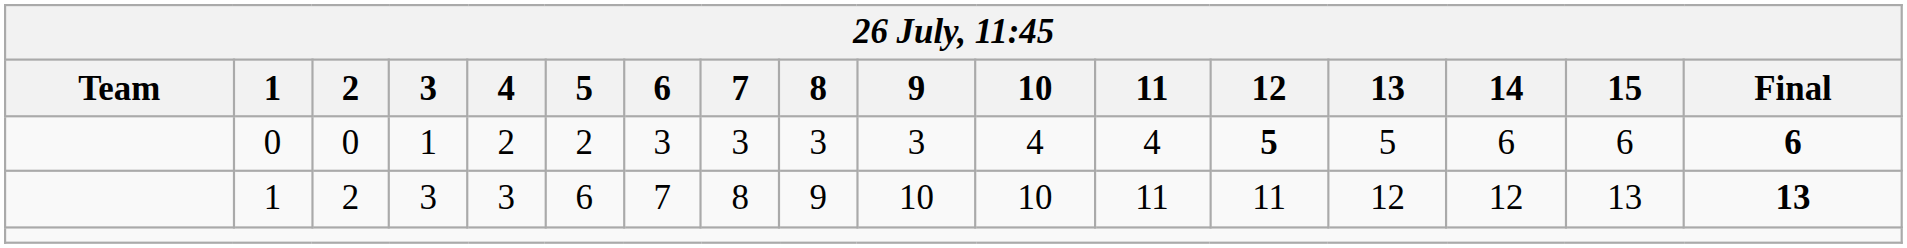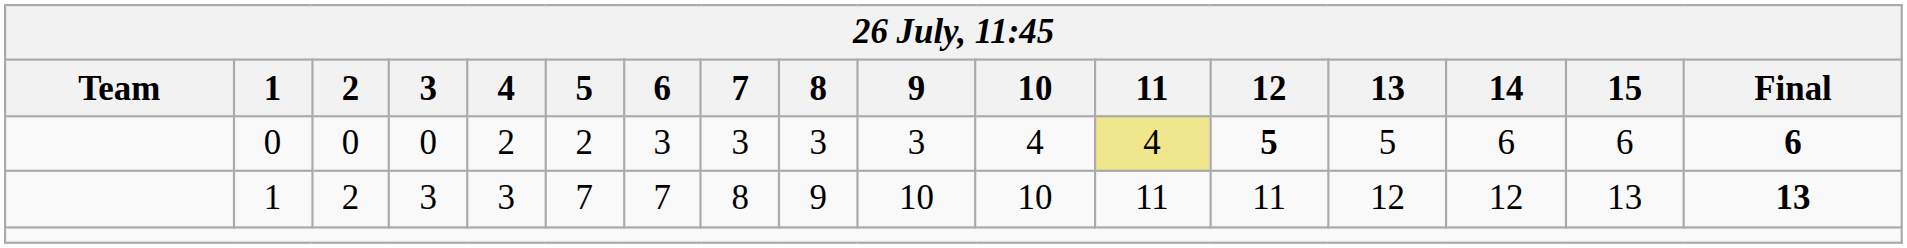row 3 | 3: 1 -> 0
row 3 | 11: no background -> khaki background
row 4 | 5: 6 -> 7
